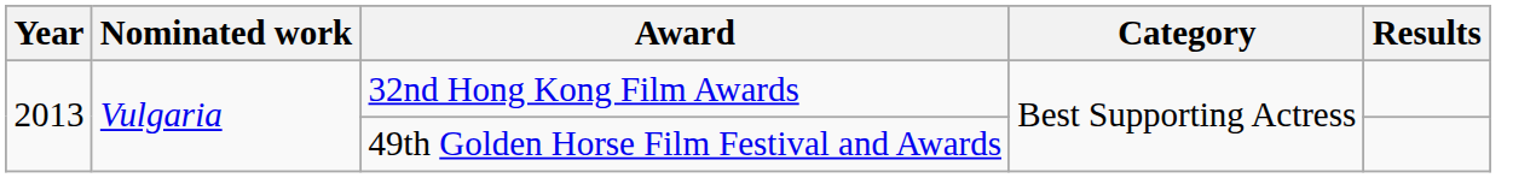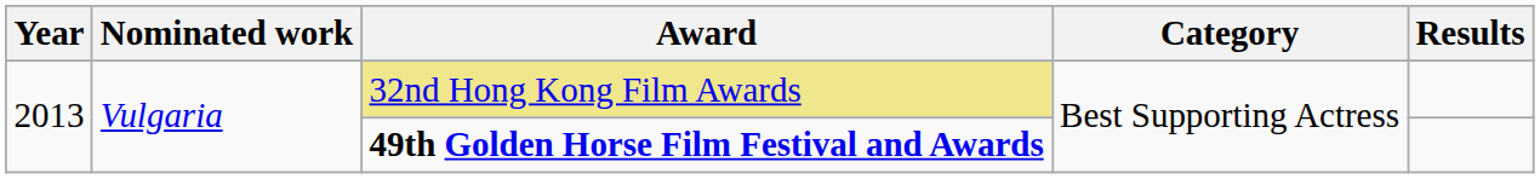32nd Hong Kong Film Awards | Award: no background -> khaki background
49th Golden Horse Film Festival and Awards | Award: normal -> bold
